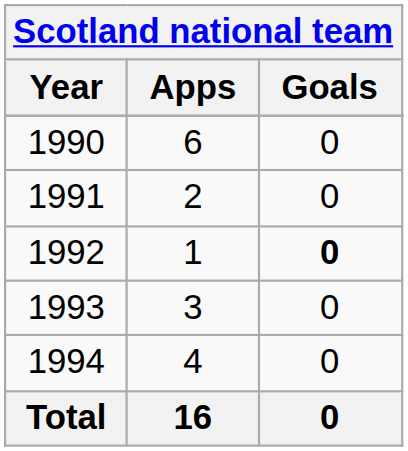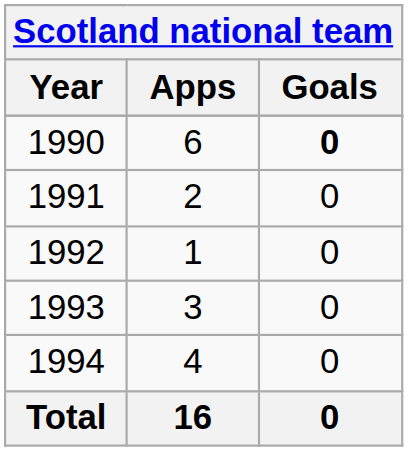1990 | Goals: normal -> bold
1992 | Goals: bold -> normal
